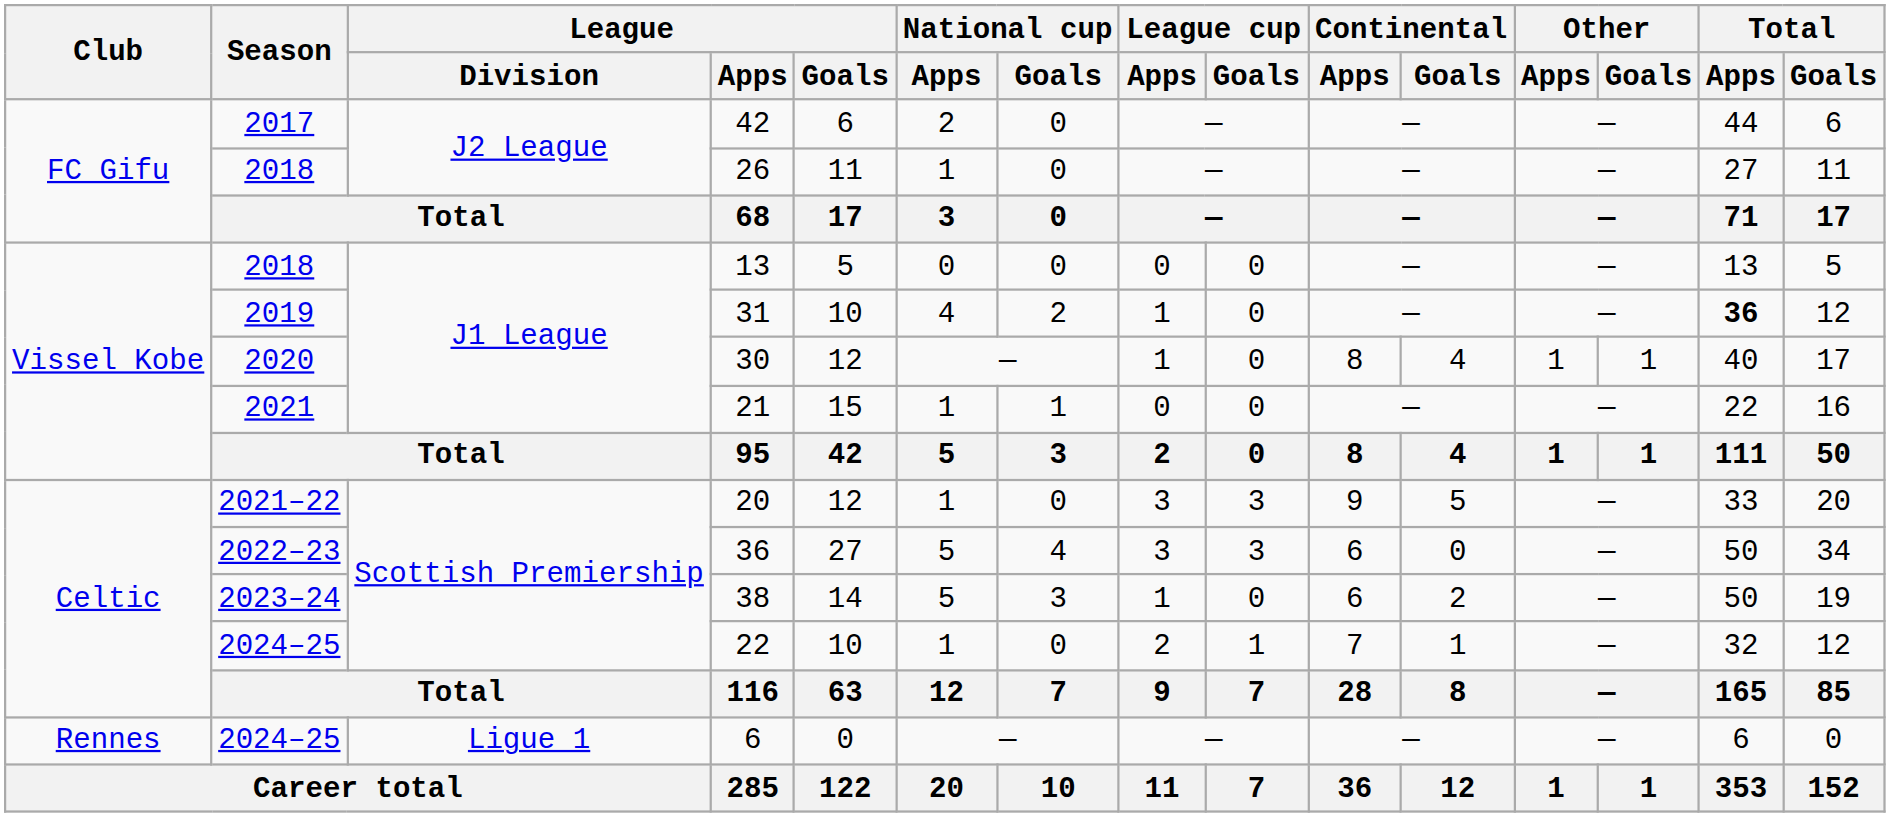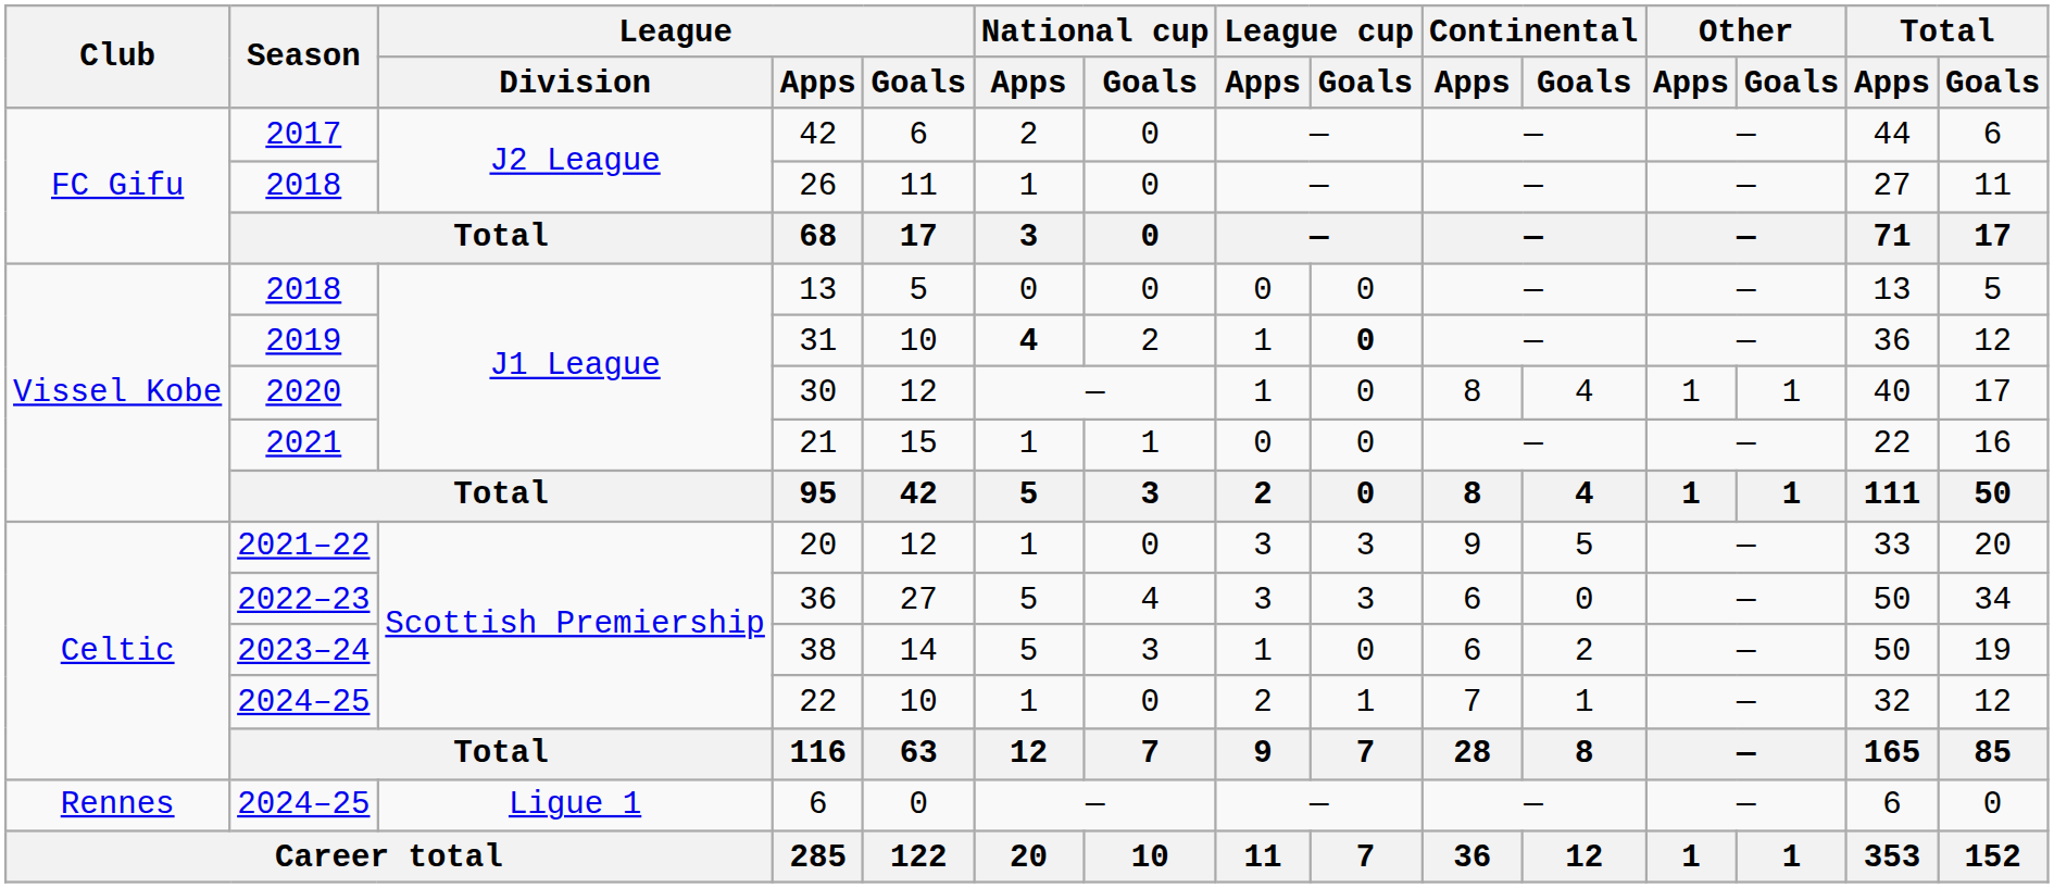31 | National cup / Apps: normal -> bold
31 | League cup / Goals: normal -> bold
31 | Total / Apps: bold -> normal
